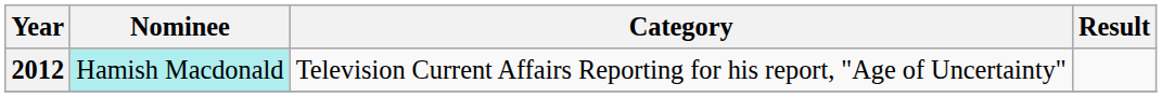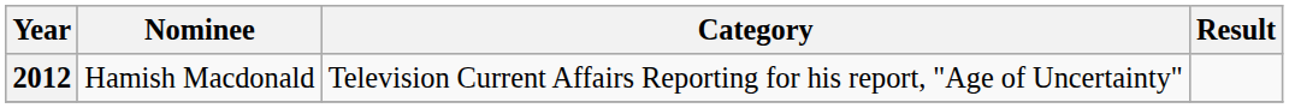2012 | Nominee: paleturquoise background -> no background
